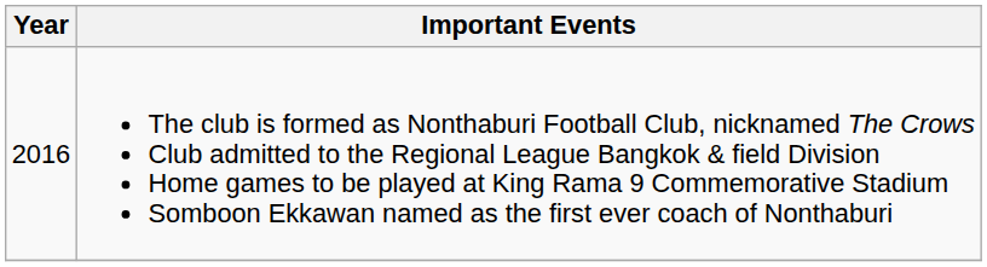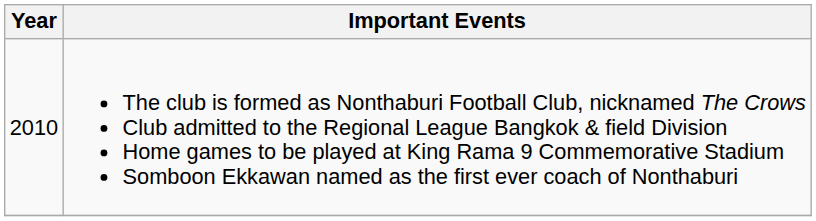row 2 | Year: 2016 -> 2010
